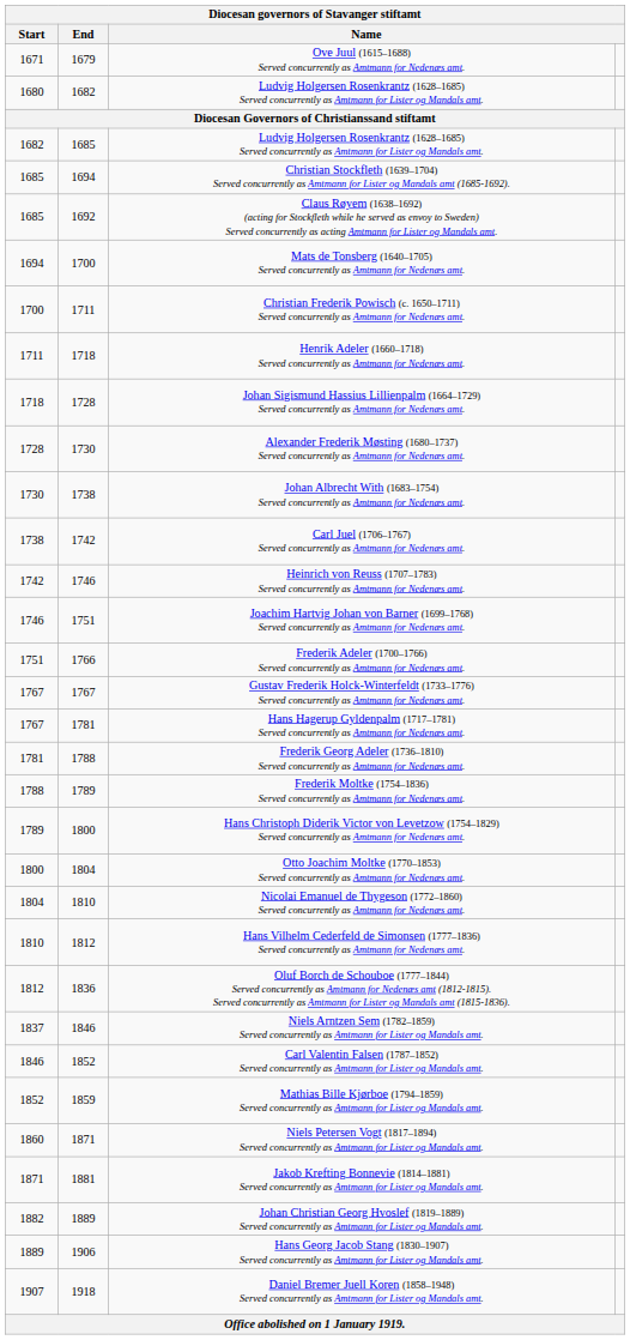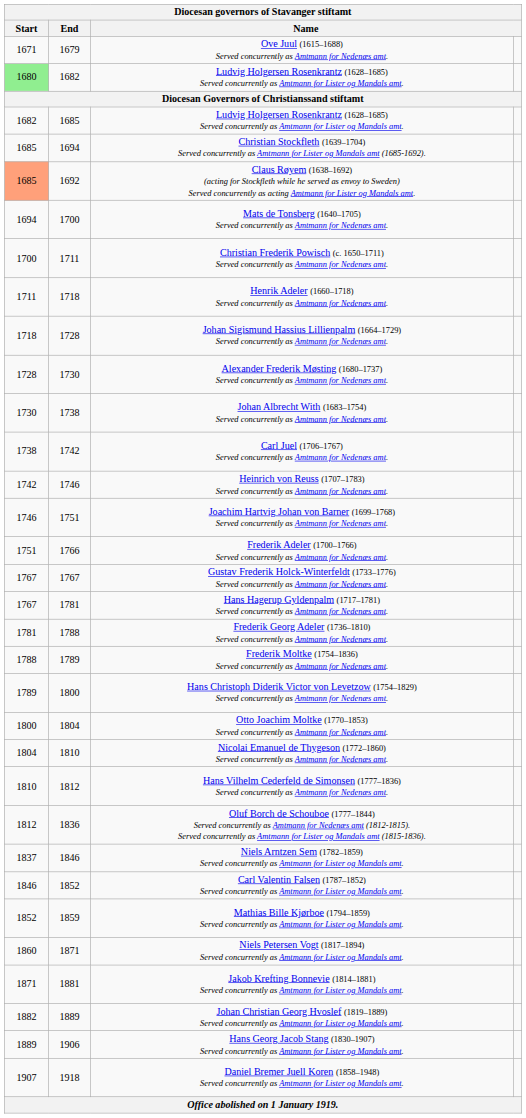row 4 | Start: no background -> lightgreen background
row 8 | Start: no background -> lightsalmon background
